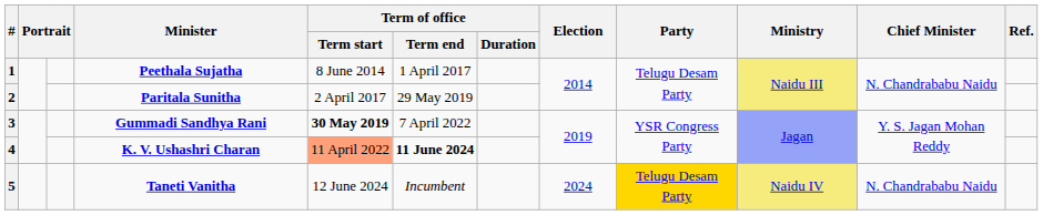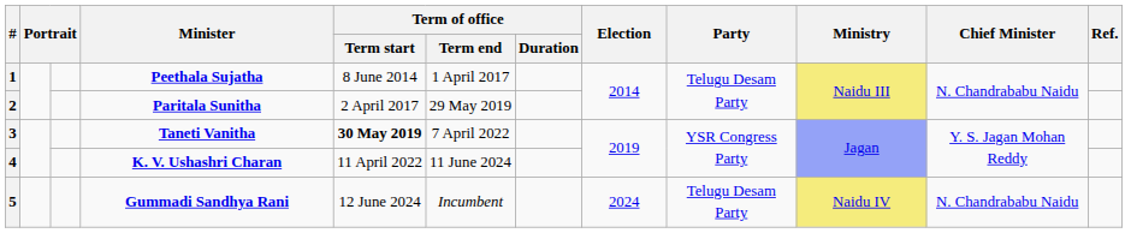3 | Minister: Gummadi Sandhya Rani -> Taneti Vanitha
4 | Term of office / Term start: lightsalmon background -> no background
4 | Term of office / Term end: bold -> normal
5 | Minister: Taneti Vanitha -> Gummadi Sandhya Rani
5 | Party: gold background -> no background
